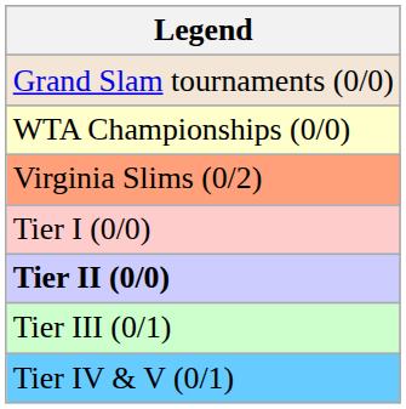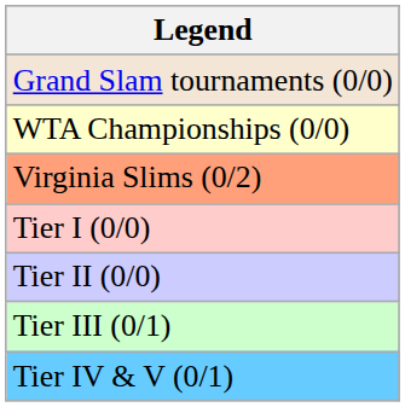row 6 | column 1: bold -> normal
